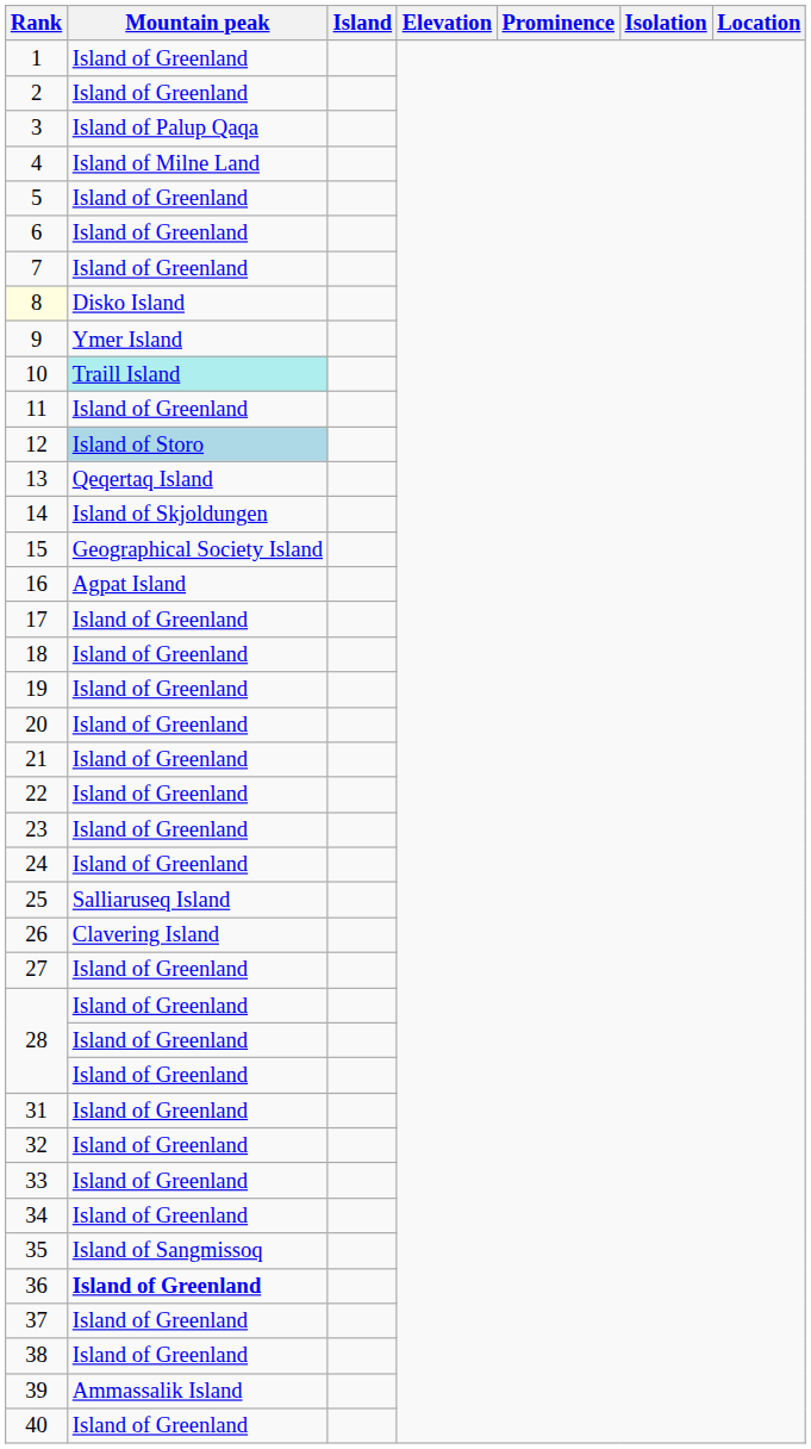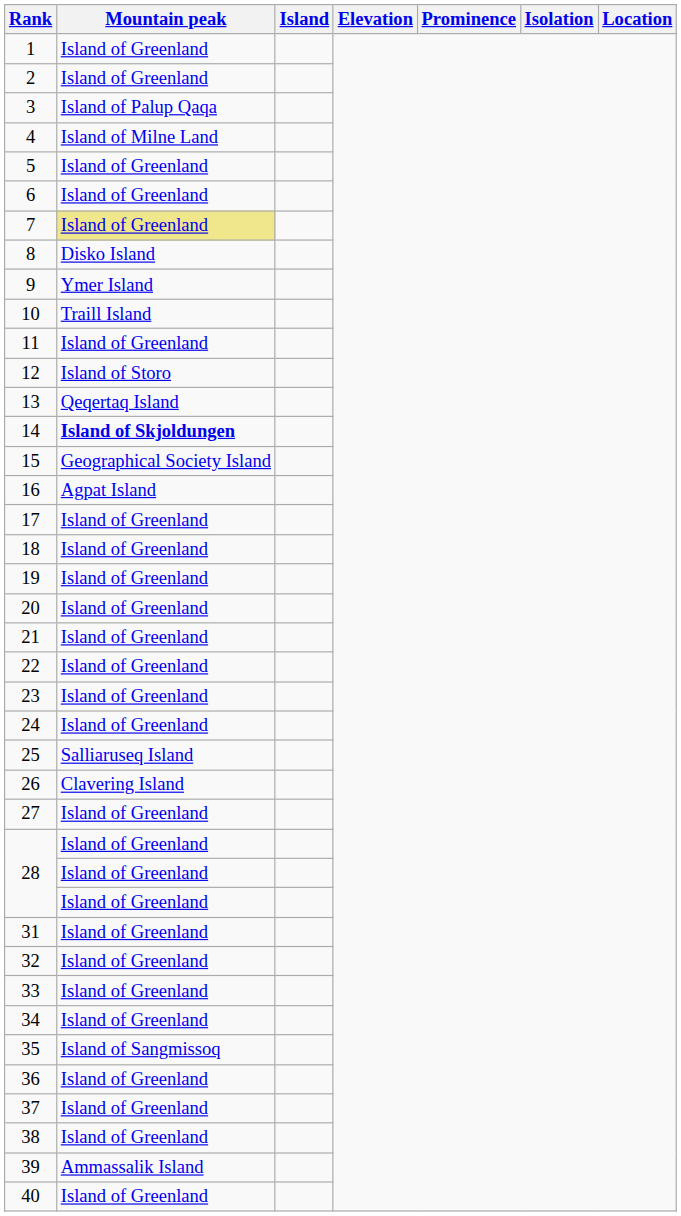7 | Mountain peak: no background -> khaki background
8 | Rank: lightyellow background -> no background
10 | Mountain peak: paleturquoise background -> no background
12 | Mountain peak: lightblue background -> no background
14 | Mountain peak: normal -> bold
36 | Mountain peak: bold -> normal
